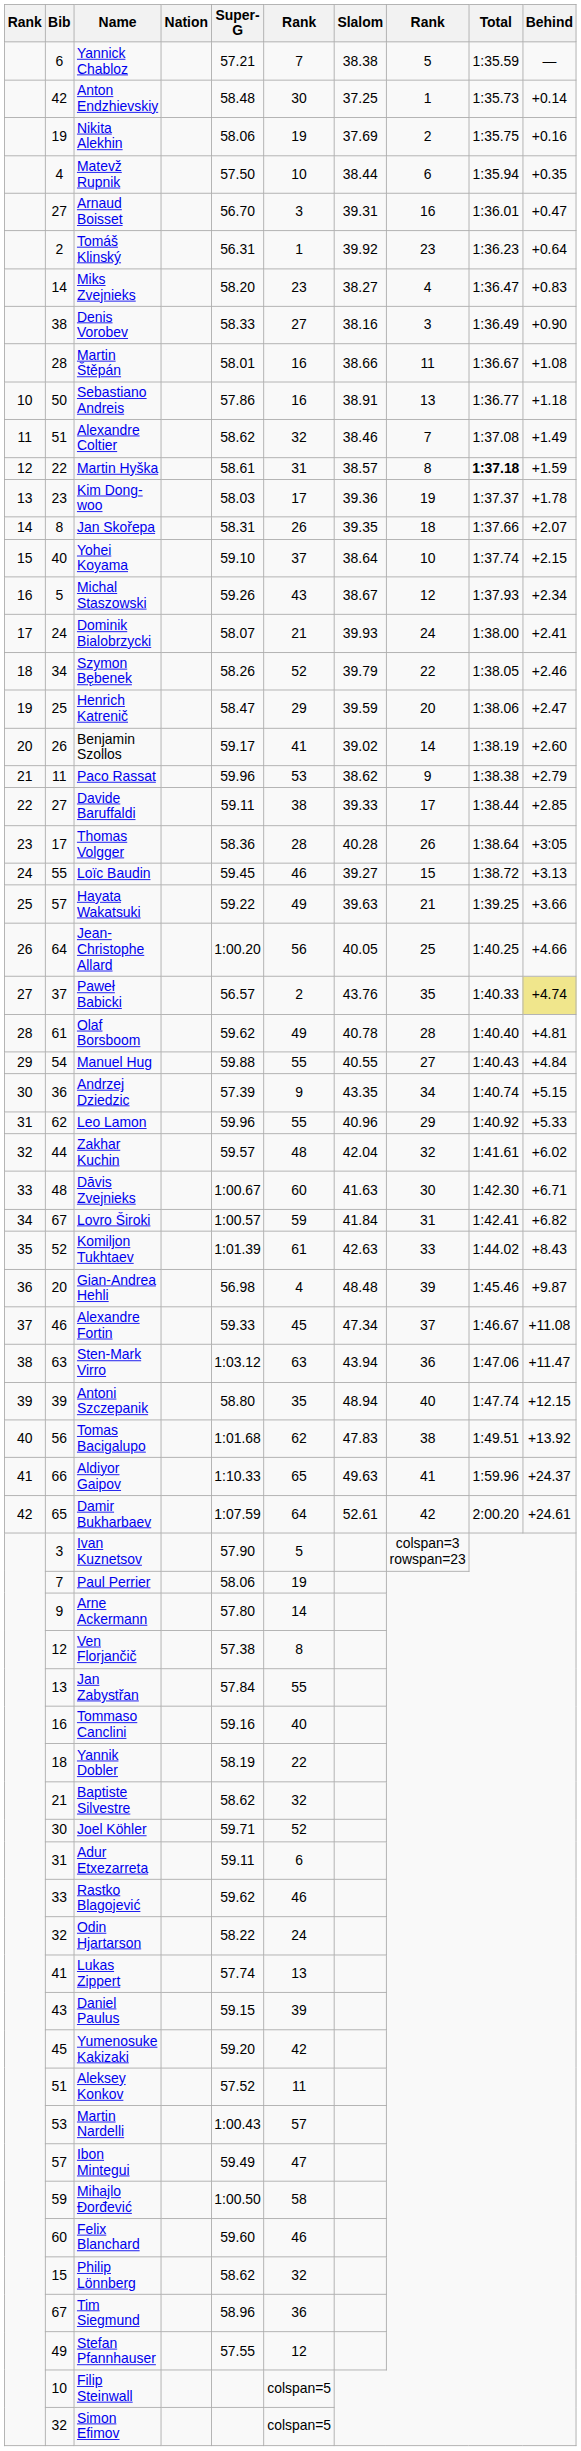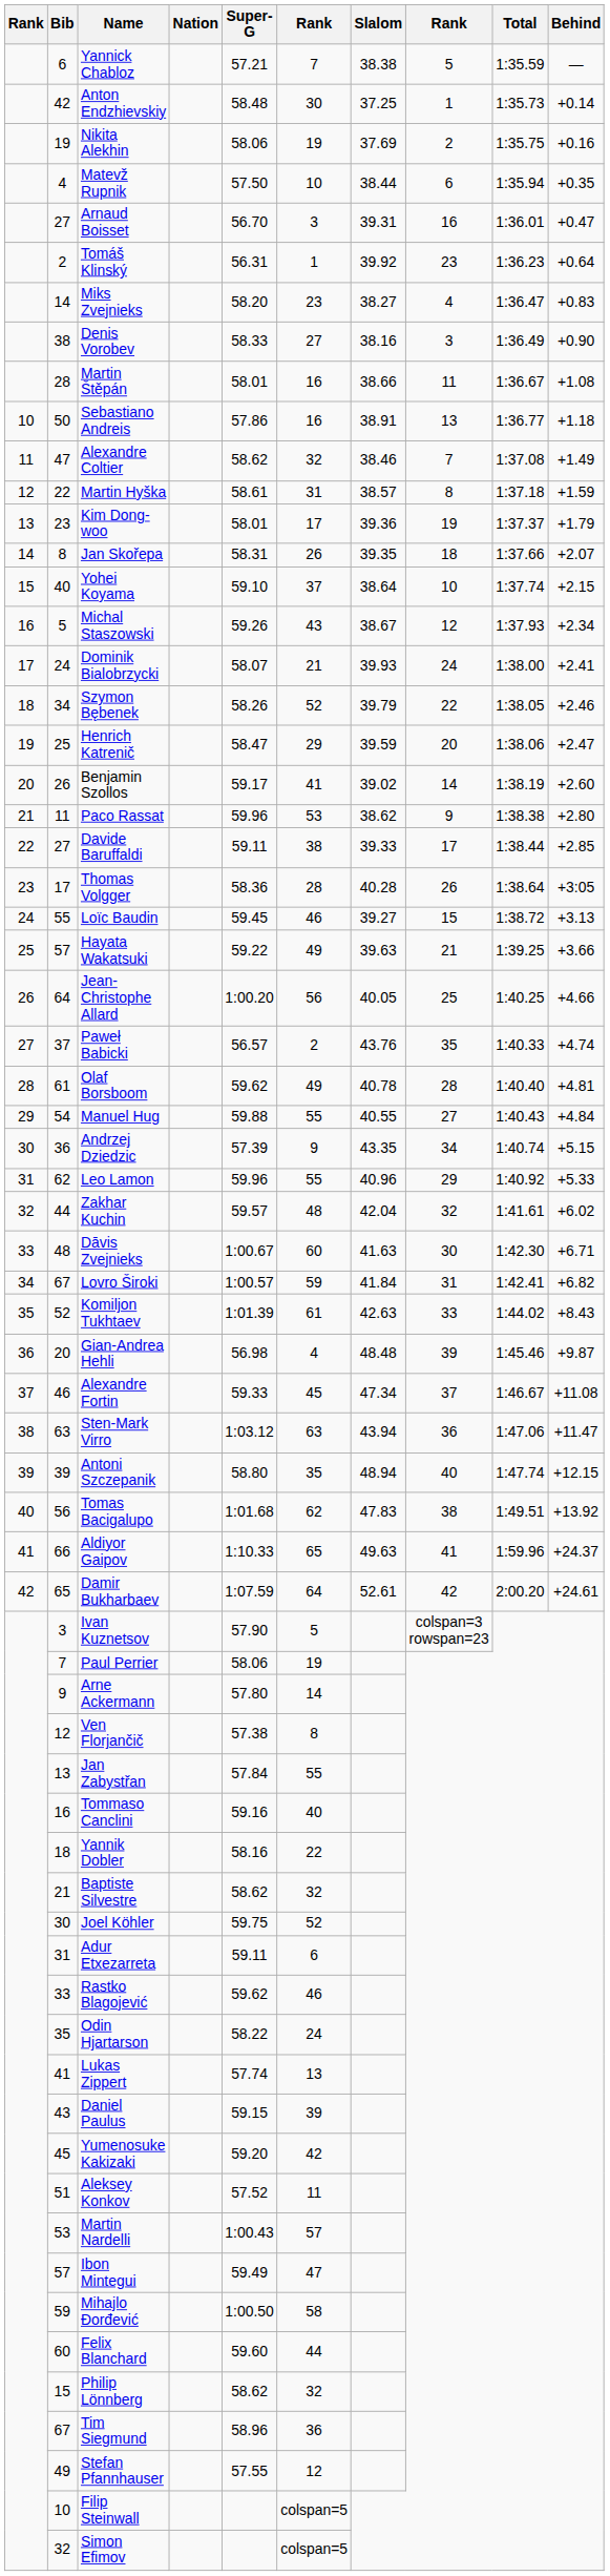Alexandre Coltier | Bib: 51 -> 47
Martin Hyška | Total: bold -> normal
Kim Dong-woo | Super-G: 58.03 -> 58.01
Kim Dong-woo | Behind: +1.78 -> +1.79
Paco Rassat | Behind: +2.79 -> +2.80
Paweł Babicki | Behind: khaki background -> no background
Yannik Dobler | Super-G: 58.19 -> 58.16
Joel Köhler | Super-G: 59.71 -> 59.75
Odin Hjartarson | Bib: 32 -> 35
Felix Blanchard | column 6: 46 -> 44
